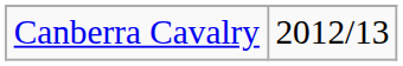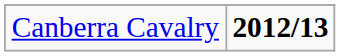Canberra Cavalry | column 2: normal -> bold
